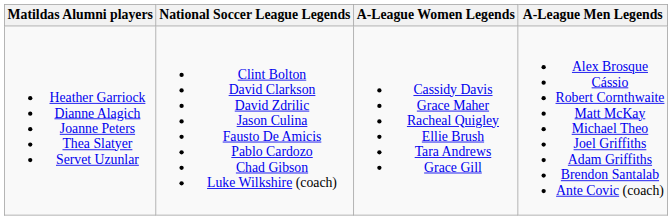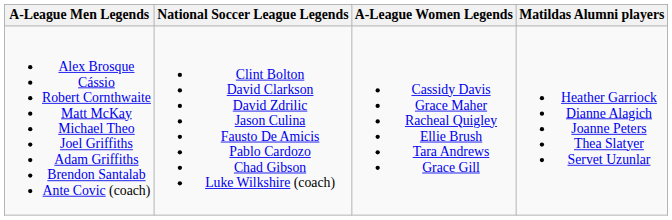columns swapped: A-League Men Legends <-> Matildas Alumni players
